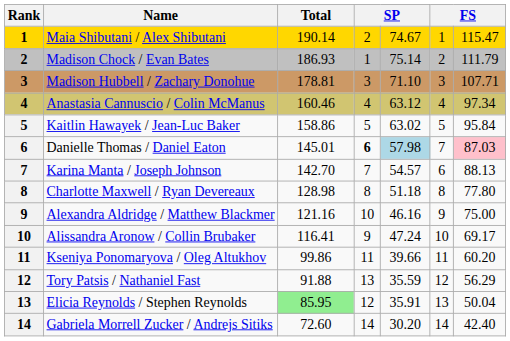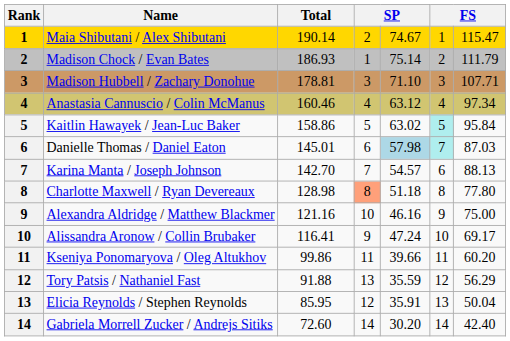Kaitlin Hawayek / Jean-Luc Baker | column 6: no background -> paleturquoise background
Danielle Thomas / Daniel Eaton | column 4: bold -> normal
Danielle Thomas / Daniel Eaton | column 6: no background -> paleturquoise background
Danielle Thomas / Daniel Eaton | column 7: pink background -> no background
Charlotte Maxwell / Ryan Devereaux | column 4: no background -> lightsalmon background
Elicia Reynolds / Stephen Reynolds | Total: lightgreen background -> no background
